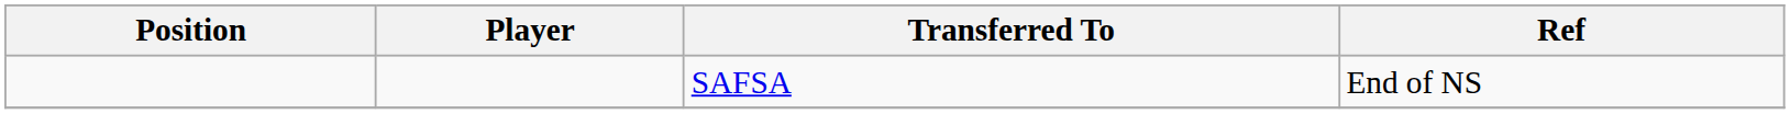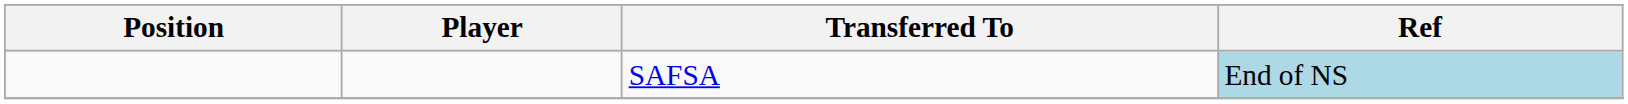SAFSA | Ref: no background -> lightblue background
